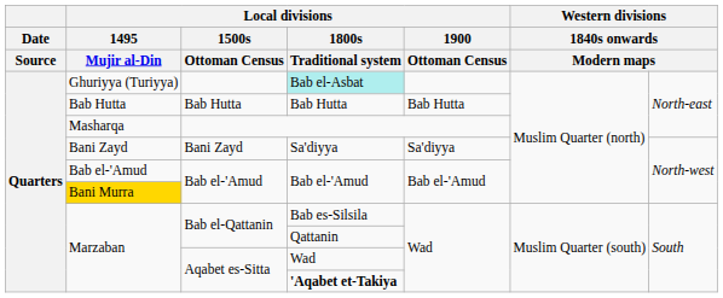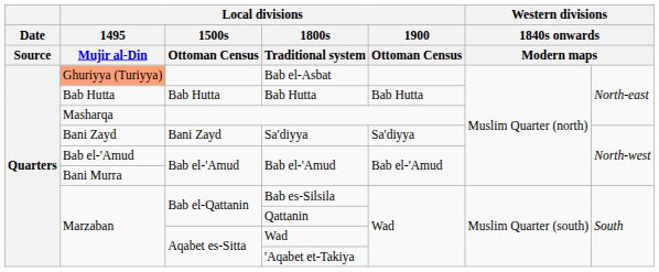Bab el-Asbat | Local divisions / 1495 / Mujir al-Din: no background -> lightsalmon background
Bab el-Asbat | Local divisions / 1800s / Traditional system: paleturquoise background -> no background
Bani Murra / Bab el-'Amud | Local divisions / 1495 / Mujir al-Din: gold background -> no background
'Aqabet et-Takiya | Local divisions / 1800s / Traditional system: bold -> normal
